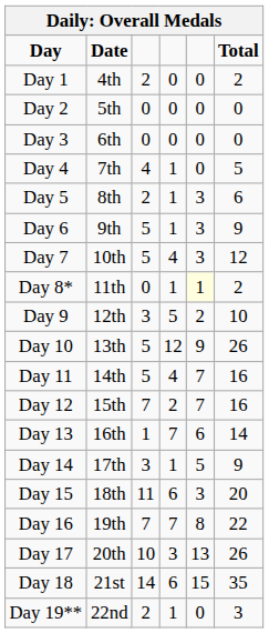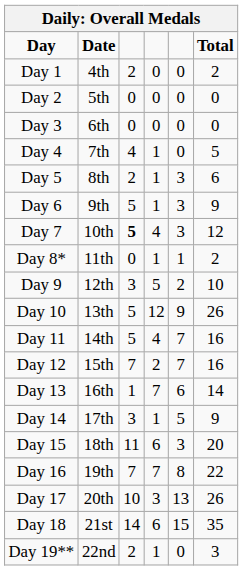Day 7 | column 3: normal -> bold
Day 8* | column 5: lightyellow background -> no background
